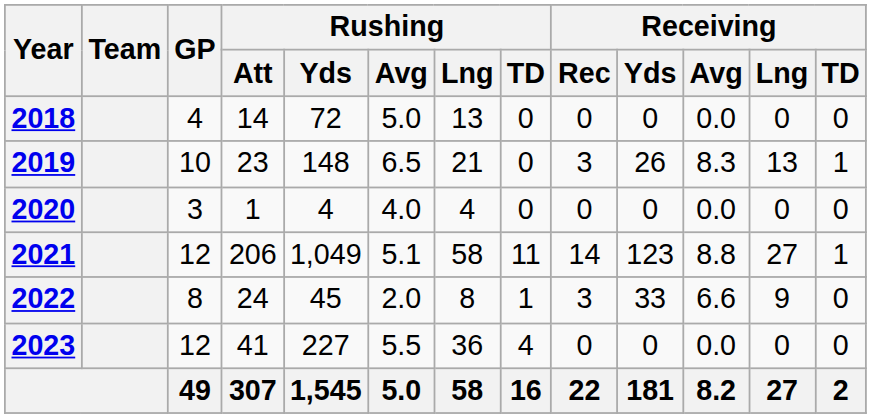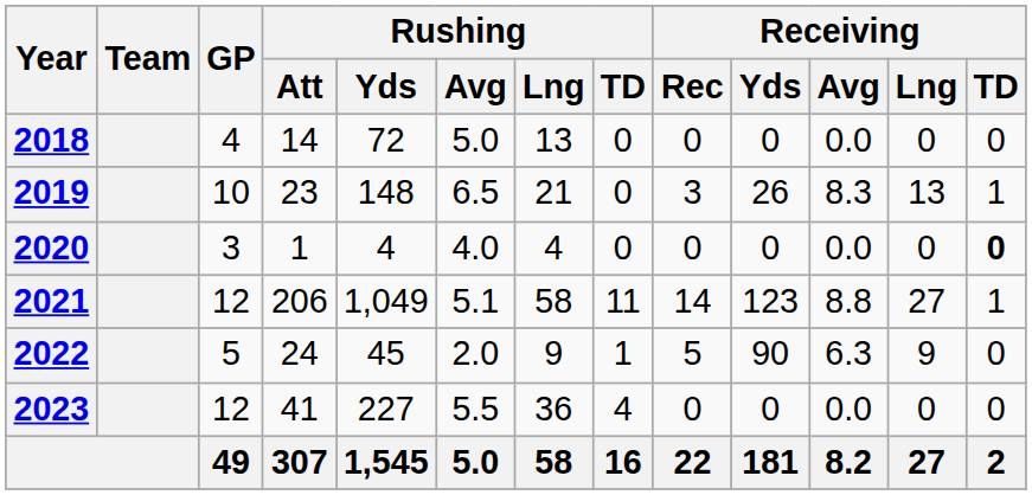2020 | Receiving / TD: normal -> bold
2022 | GP: 8 -> 5
2022 | Rushing / Lng: 8 -> 9
2022 | Receiving / Rec: 3 -> 5
2022 | Receiving / Yds: 33 -> 90
2022 | Receiving / Avg: 6.6 -> 6.3
